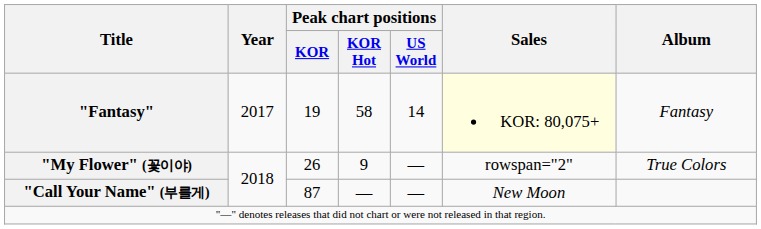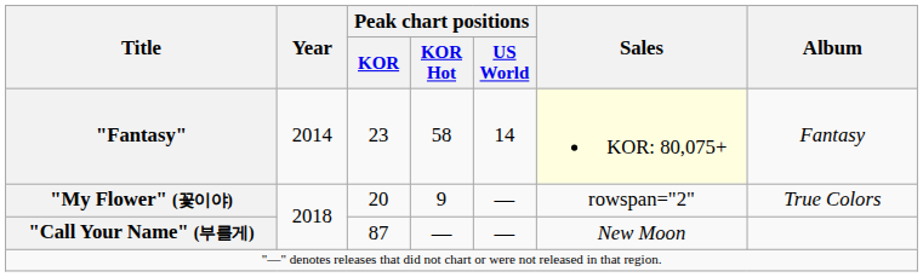"Fantasy" | Year: 2017 -> 2014
"Fantasy" | Peak chart positions / KOR: 19 -> 23
"My Flower" (꽃이야) | Peak chart positions / KOR: 26 -> 20
